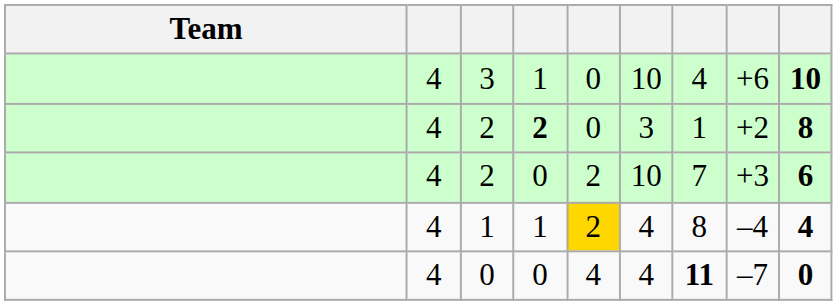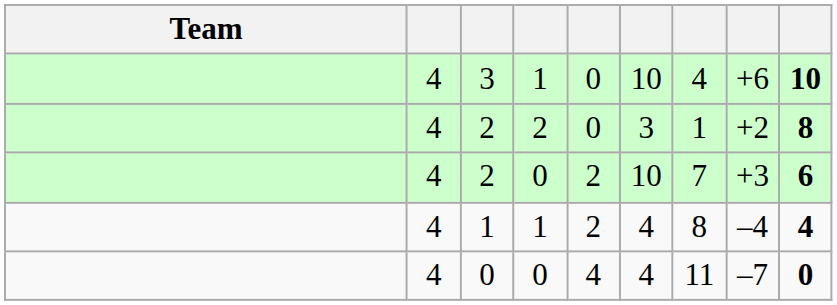row 3 | column 4: bold -> normal
row 5 | column 5: gold background -> no background
row 6 | column 7: bold -> normal
